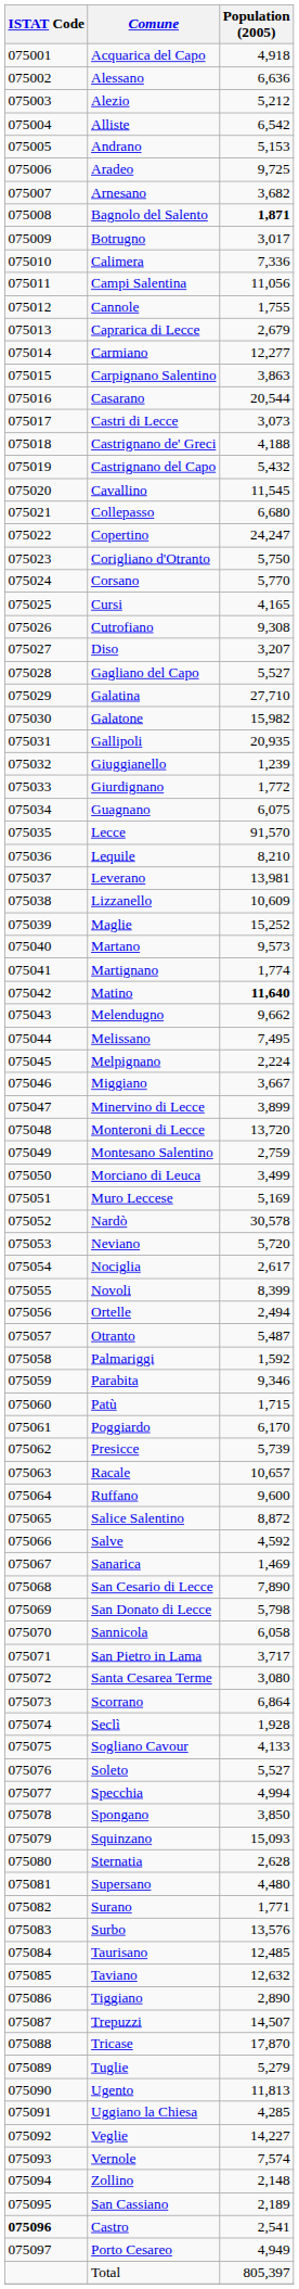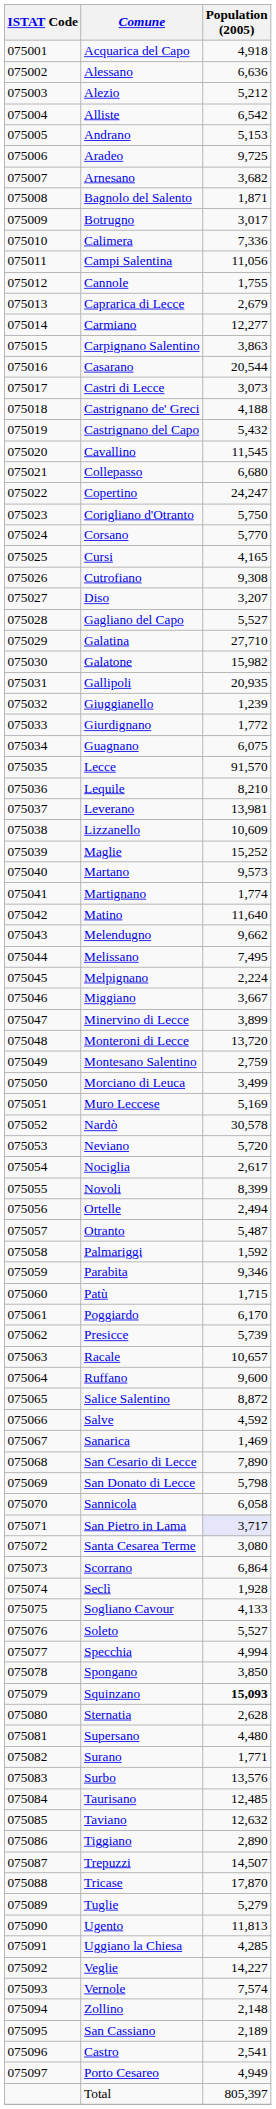Bagnolo del Salento | Population (2005): bold -> normal
Matino | Population (2005): bold -> normal
San Pietro in Lama | Population (2005): no background -> lavender background
Squinzano | Population (2005): normal -> bold
Castro | ISTAT Code: bold -> normal
